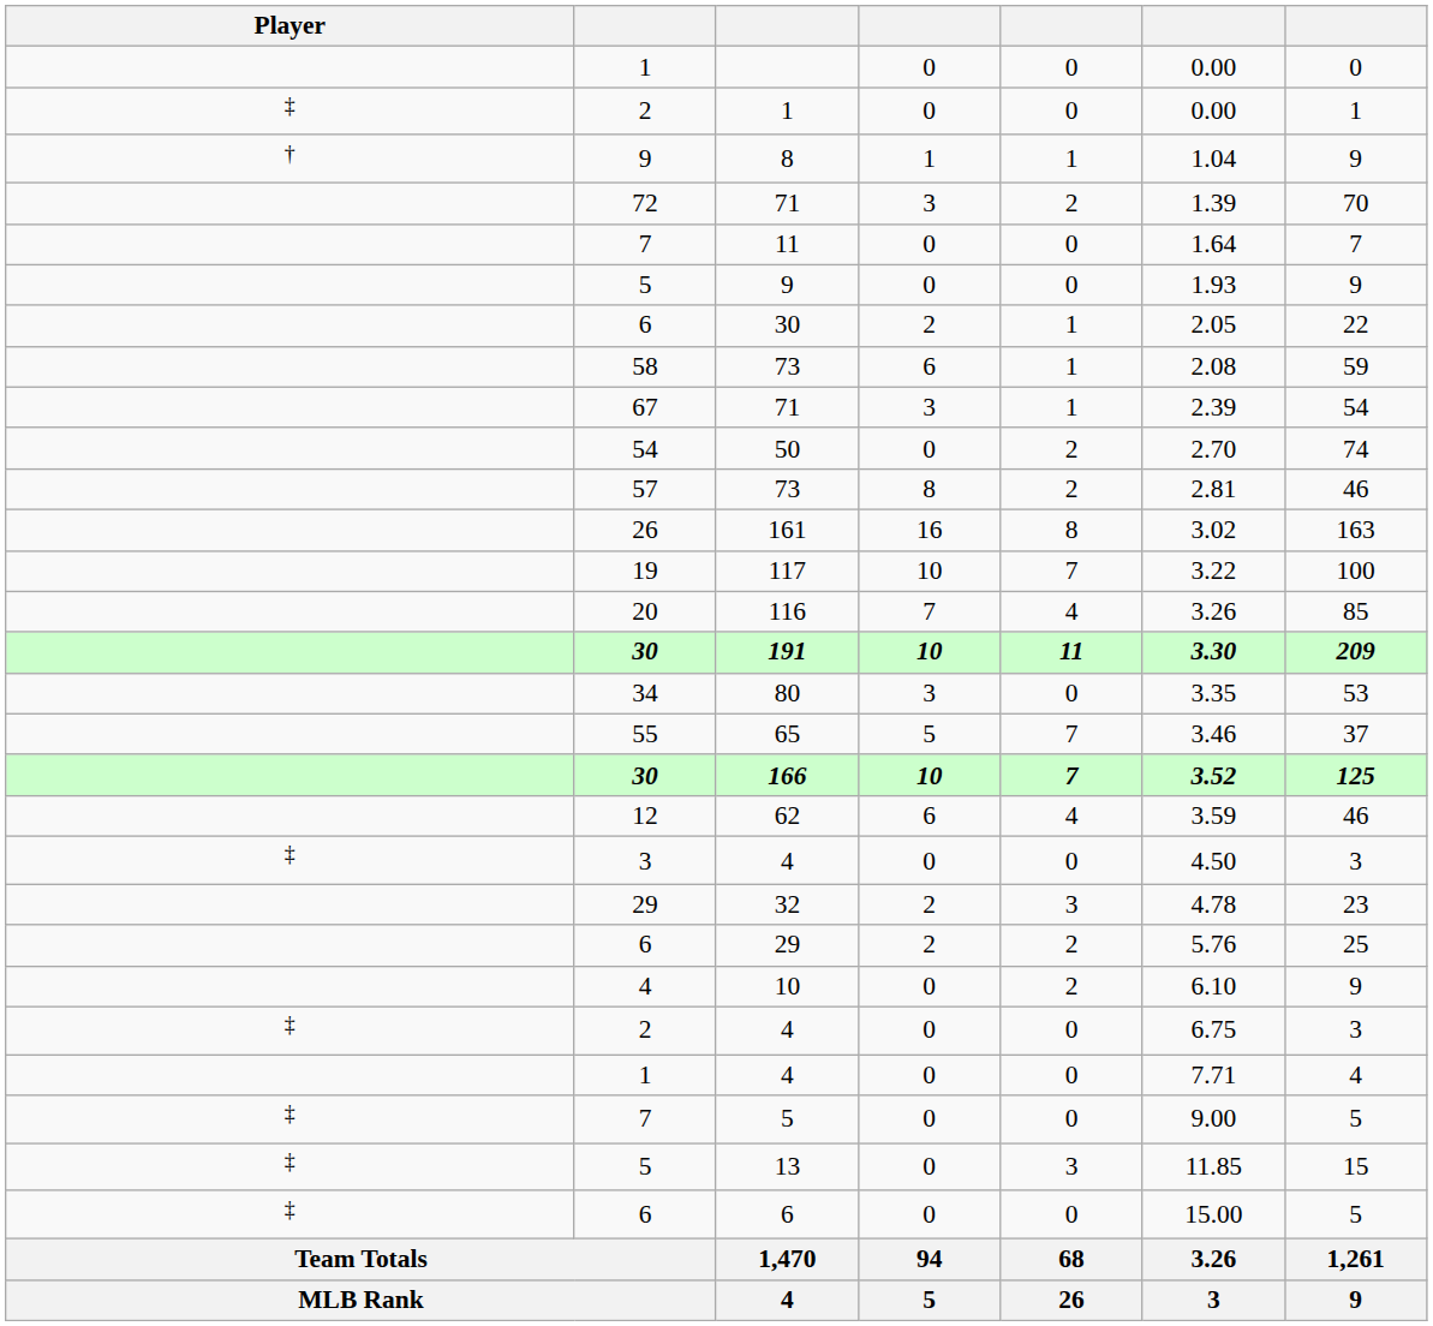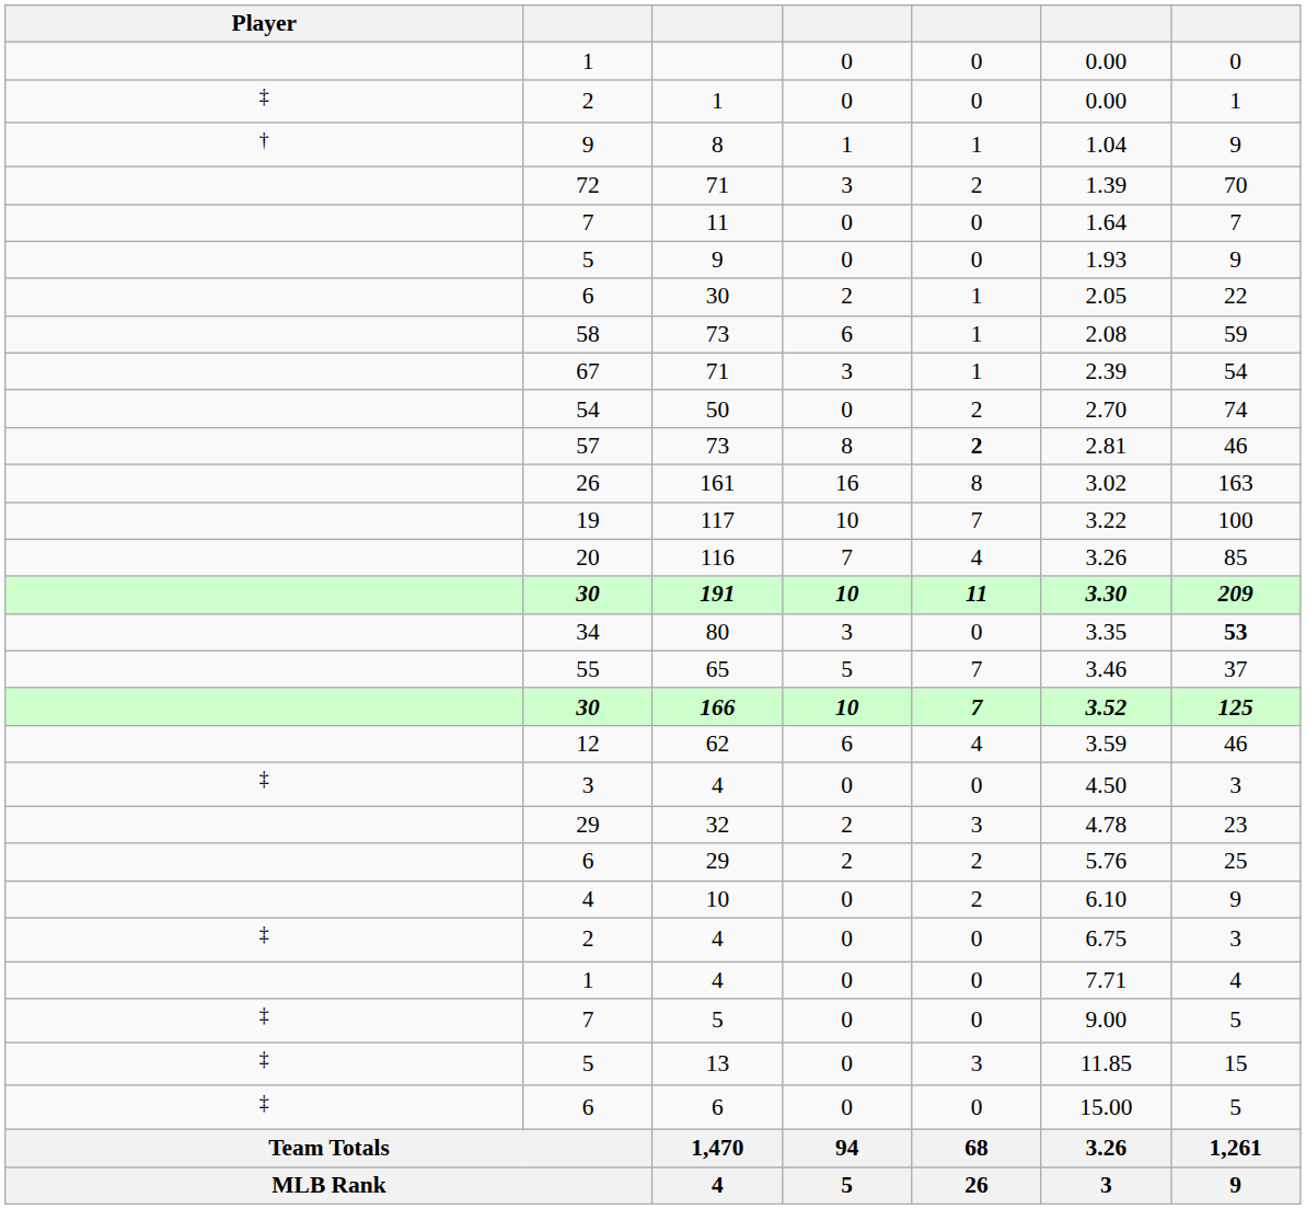57 / 73 | column 5: normal -> bold
80 | column 7: normal -> bold
